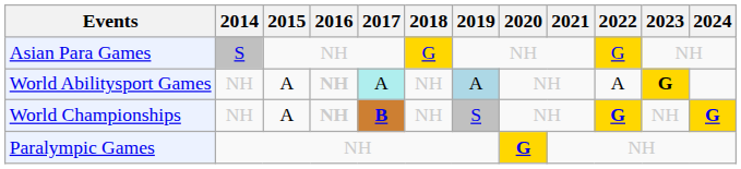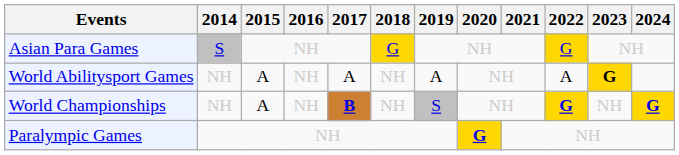World Abilitysport Games | 2016: bold -> normal
World Abilitysport Games | 2017: paleturquoise background -> no background
World Abilitysport Games | 2019: lightblue background -> no background
World Championships | 2016: bold -> normal
